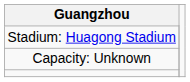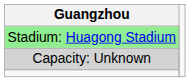Stadium: Huagong Stadium | column 1: no background -> lightgreen background
Capacity: Unknown | column 1: no background -> lightgrey background
